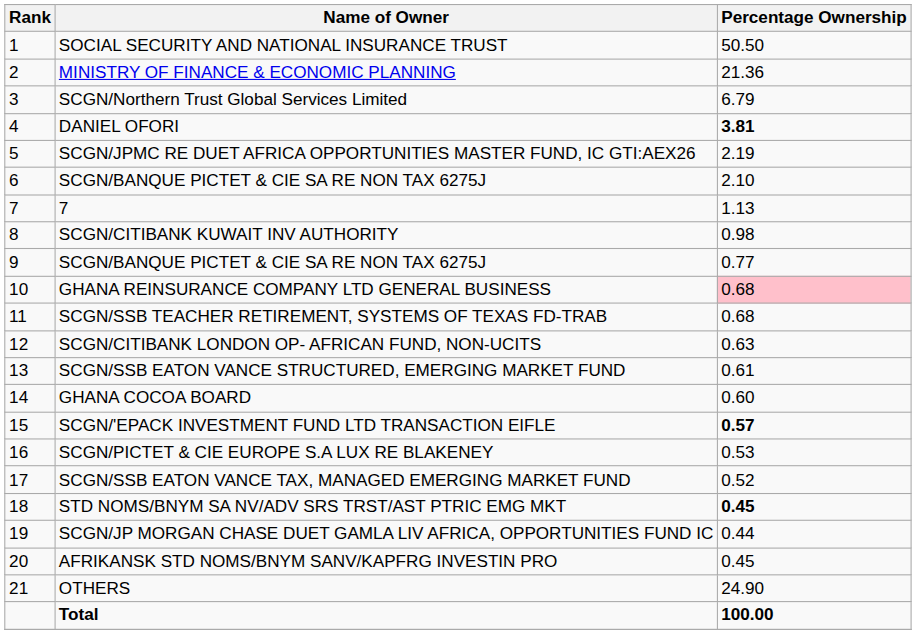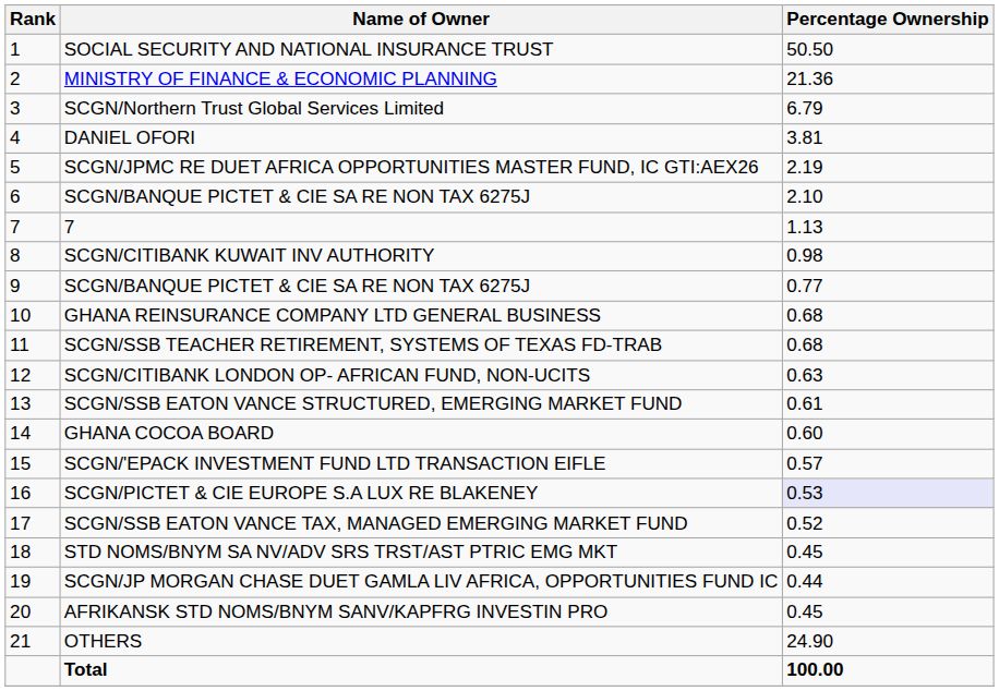DANIEL OFORI | Percentage Ownership: bold -> normal
GHANA REINSURANCE COMPANY LTD GENERAL BUSINESS | Percentage Ownership: pink background -> no background
SCGN/'EPACK INVESTMENT FUND LTD TRANSACTION EIFLE | Percentage Ownership: bold -> normal
SCGN/PICTET & CIE EUROPE S.A LUX RE BLAKENEY | Percentage Ownership: no background -> lavender background
STD NOMS/BNYM SA NV/ADV SRS TRST/AST PTRIC EMG MKT | Percentage Ownership: bold -> normal
